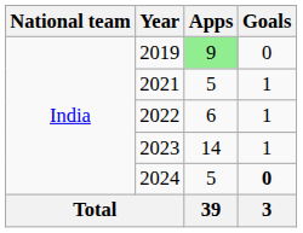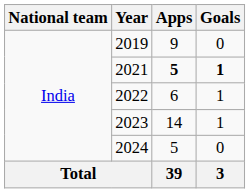2019 | Apps: lightgreen background -> no background
2021 | Apps: normal -> bold
2021 | Goals: normal -> bold
2024 | Goals: bold -> normal
